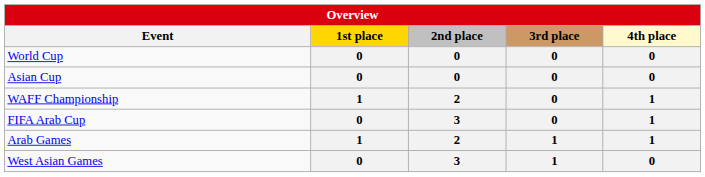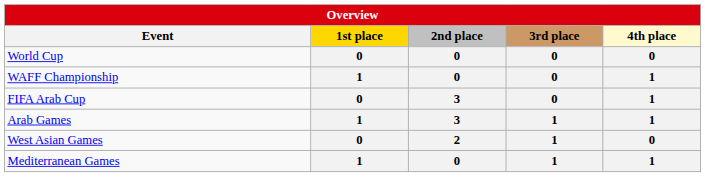- row: Asian Cup | 0 | 0 | 0 | 0
WAFF Championship | 2nd place: 2 -> 0
Arab Games | 2nd place: 2 -> 3
West Asian Games | 2nd place: 3 -> 2
+ row: Mediterranean Games | 1 | 0 | 1 | 1
